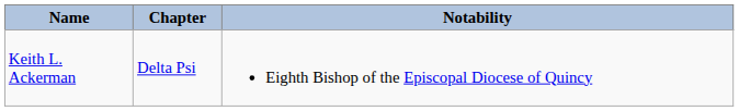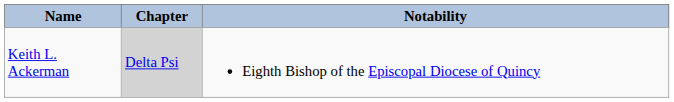Keith L. Ackerman | Chapter: no background -> lightgrey background
